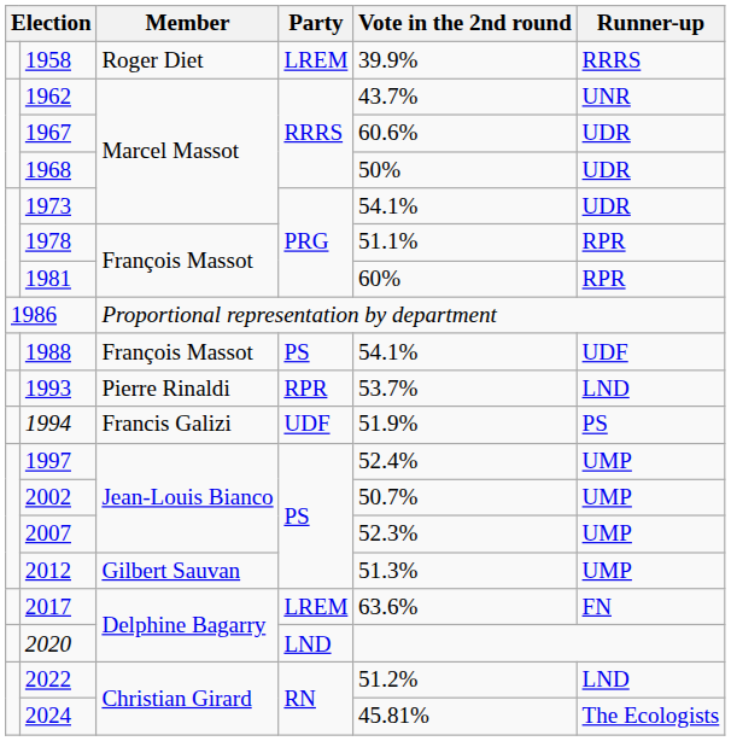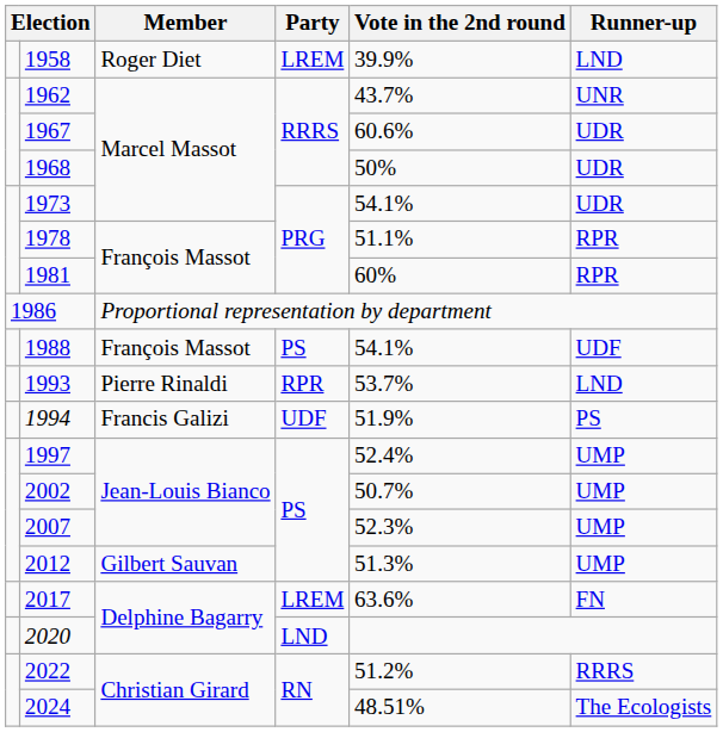1958 | Runner-up: RRRS -> LND
2022 | Runner-up: LND -> RRRS
2024 | Vote in the 2nd round: 45.81% -> 48.51%
